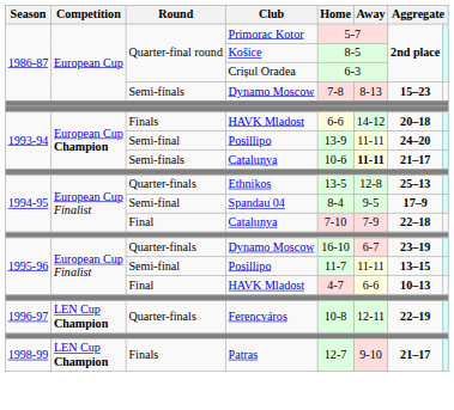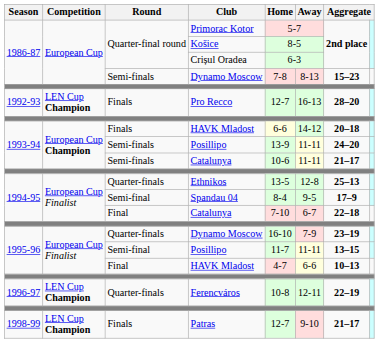+ row: 1992-93 | LEN Cup Champion | Finals | Pro Recco | 12-7 | 16-13 | 28–20
1993-94 / Posillipo | Round: Semi-final -> Semi-finals
1993-94 / Catalunya | Away: bold -> normal
1994-95 / Catalunya | Away: 7-9 -> 6-7
1995-96 / Dynamo Moscow | Away: 6-7 -> 7-9
